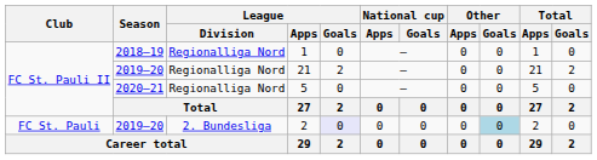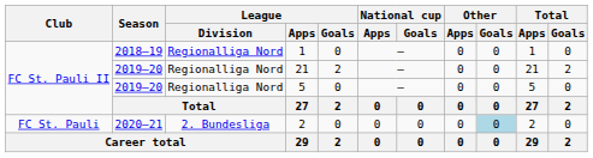row 5 | Season: 2020–21 -> 2019–20
row 7 | Season: 2019–20 -> 2020–21
row 7 | League / Goals: lavender background -> no background
